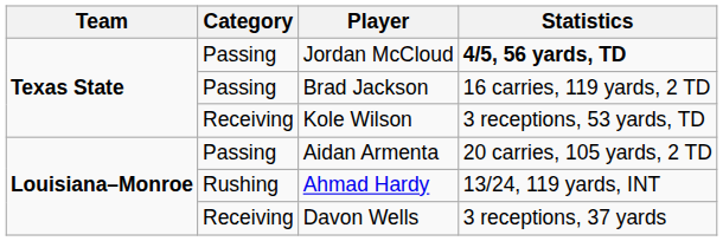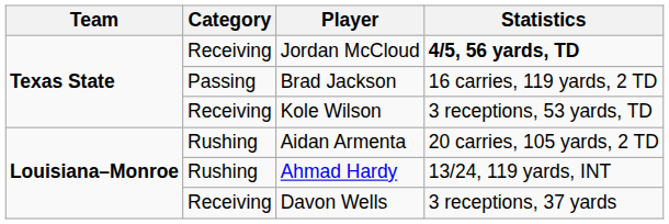Jordan McCloud | Category: Passing -> Receiving
Aidan Armenta | Category: Passing -> Rushing
